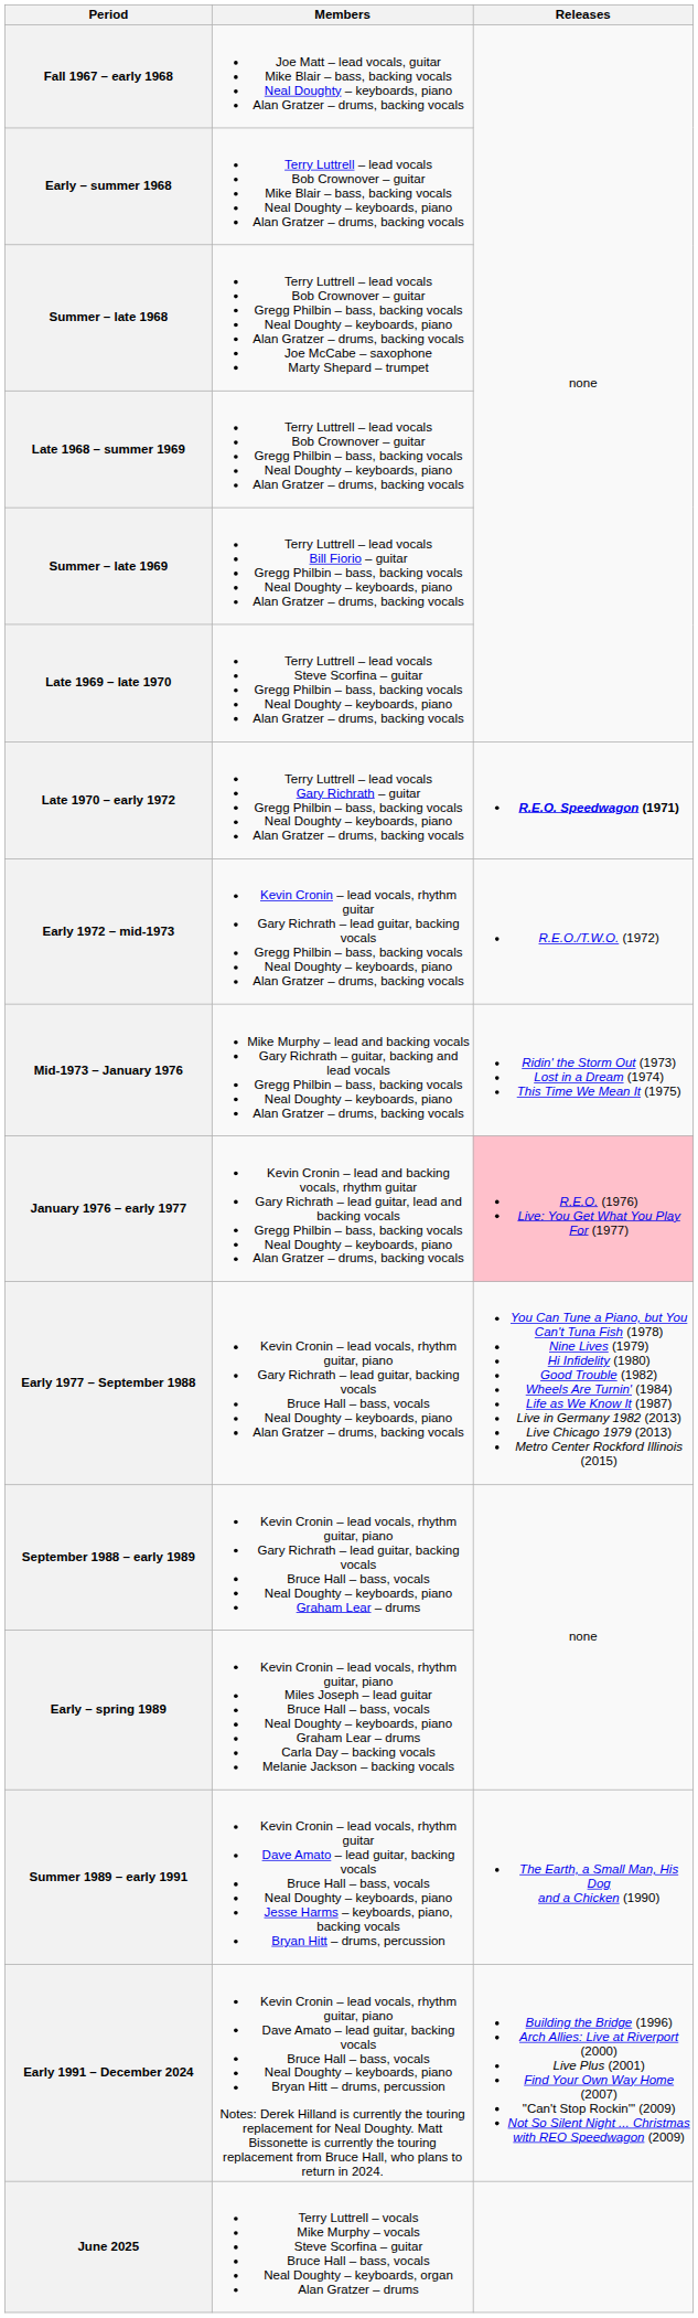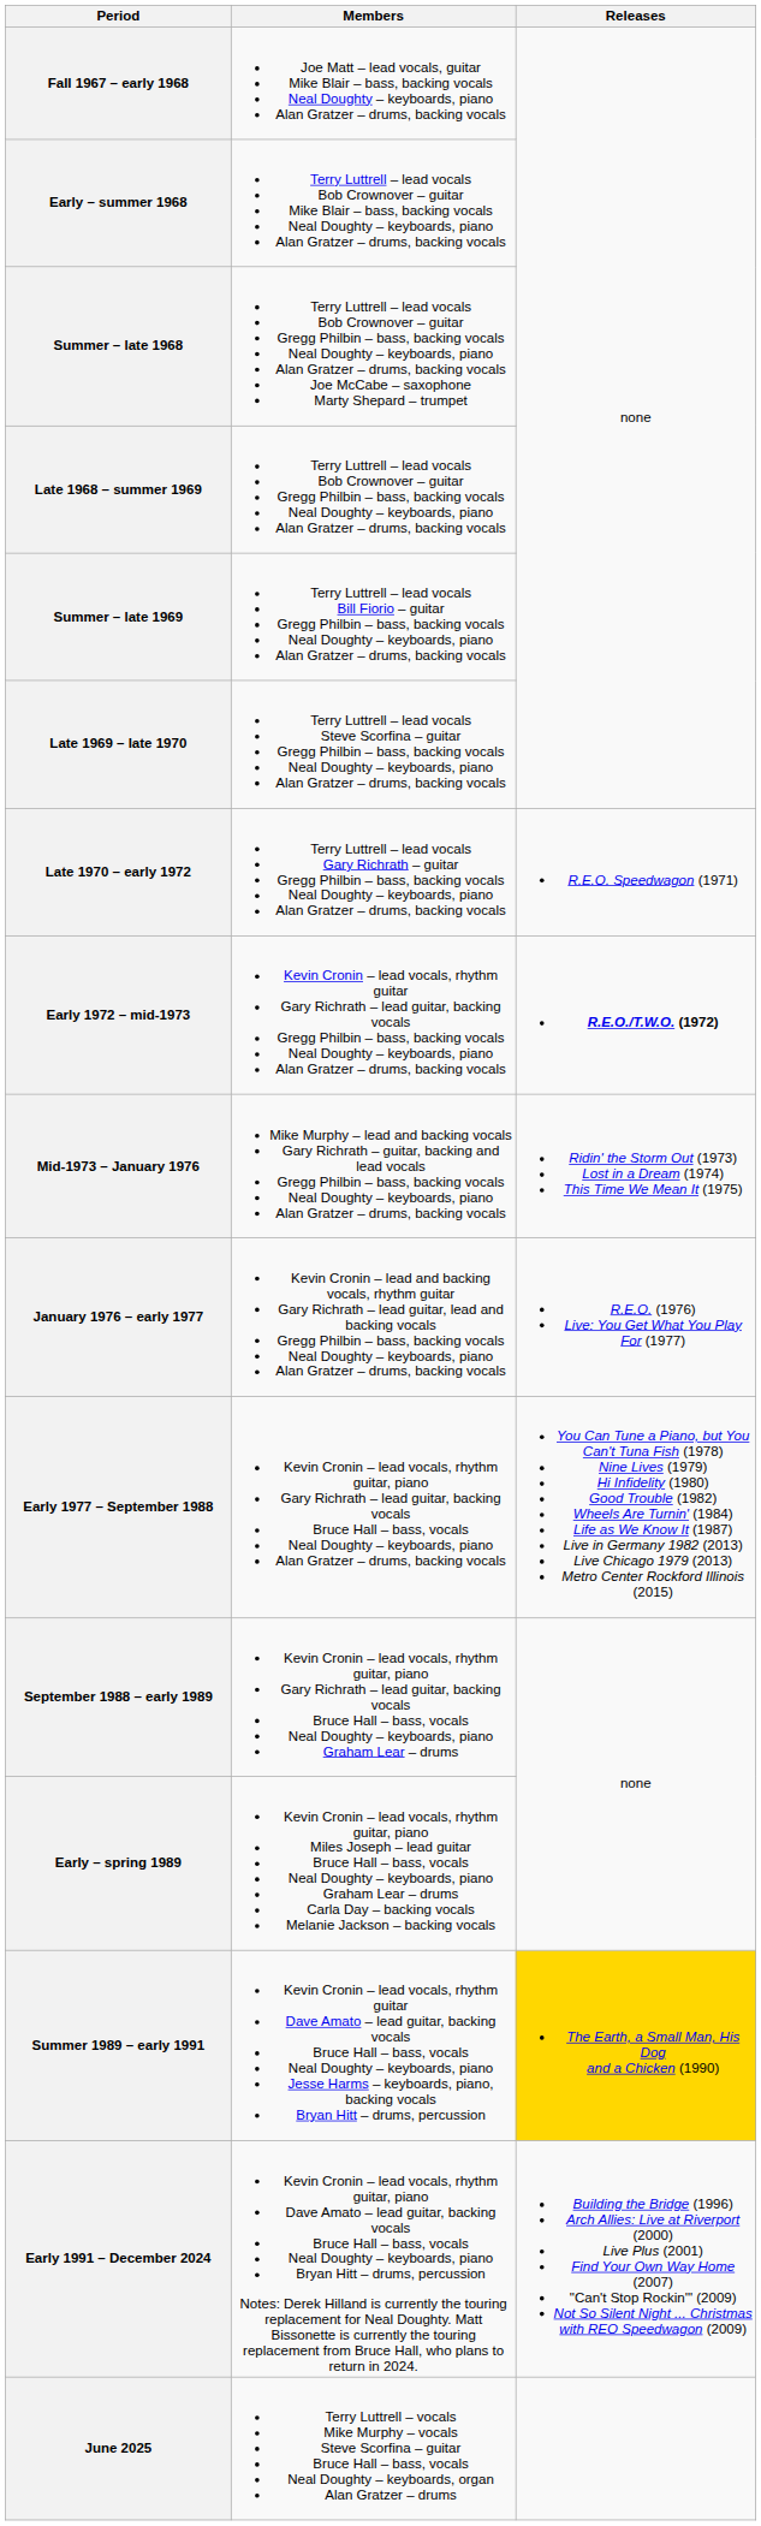Late 1970 – early 1972 | Releases: bold -> normal
Early 1972 – mid-1973 | Releases: normal -> bold
January 1976 – early 1977 | Releases: pink background -> no background
Summer 1989 – early 1991 | Releases: no background -> gold background
